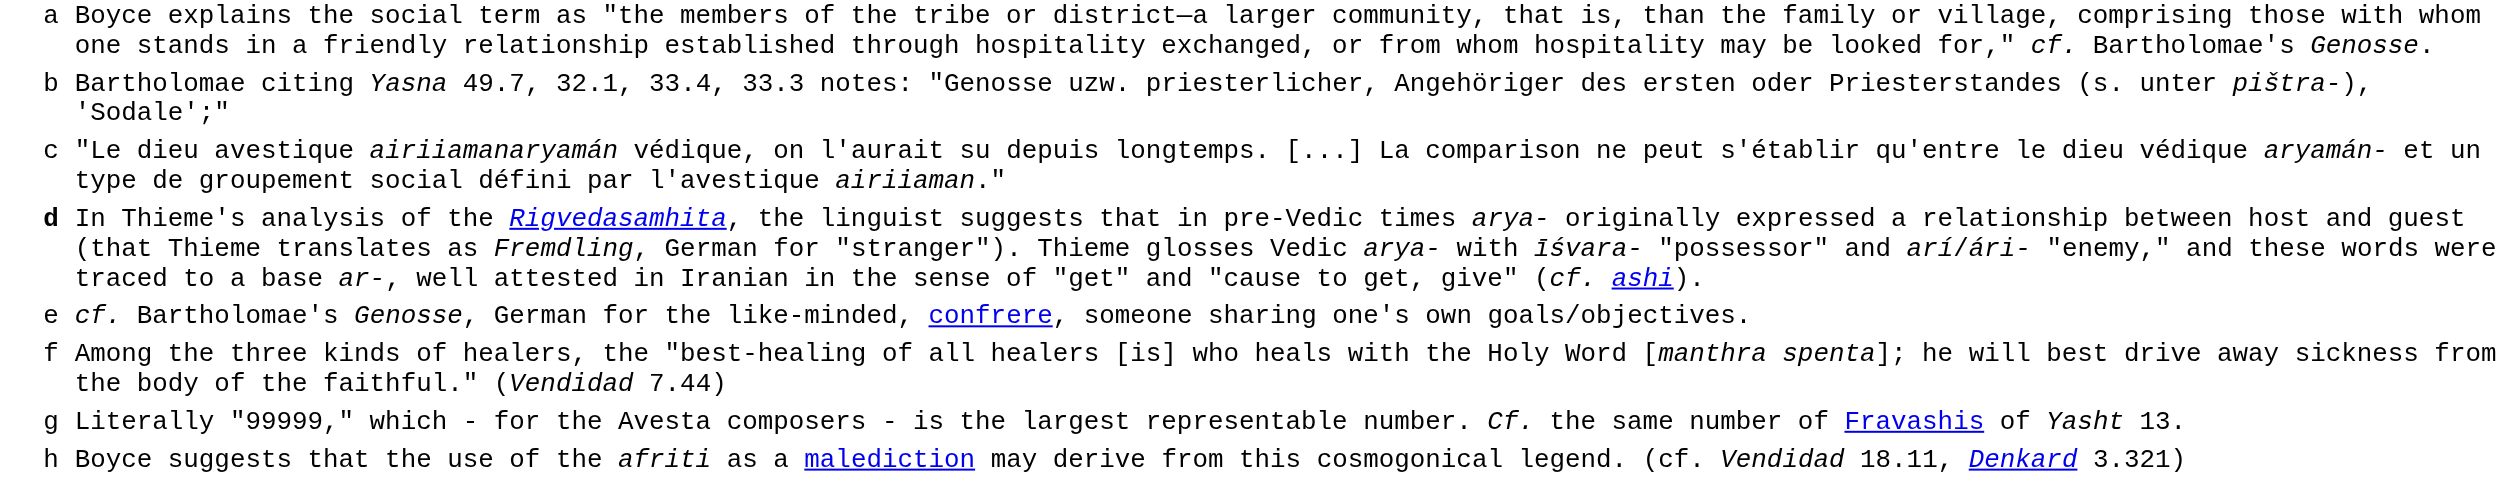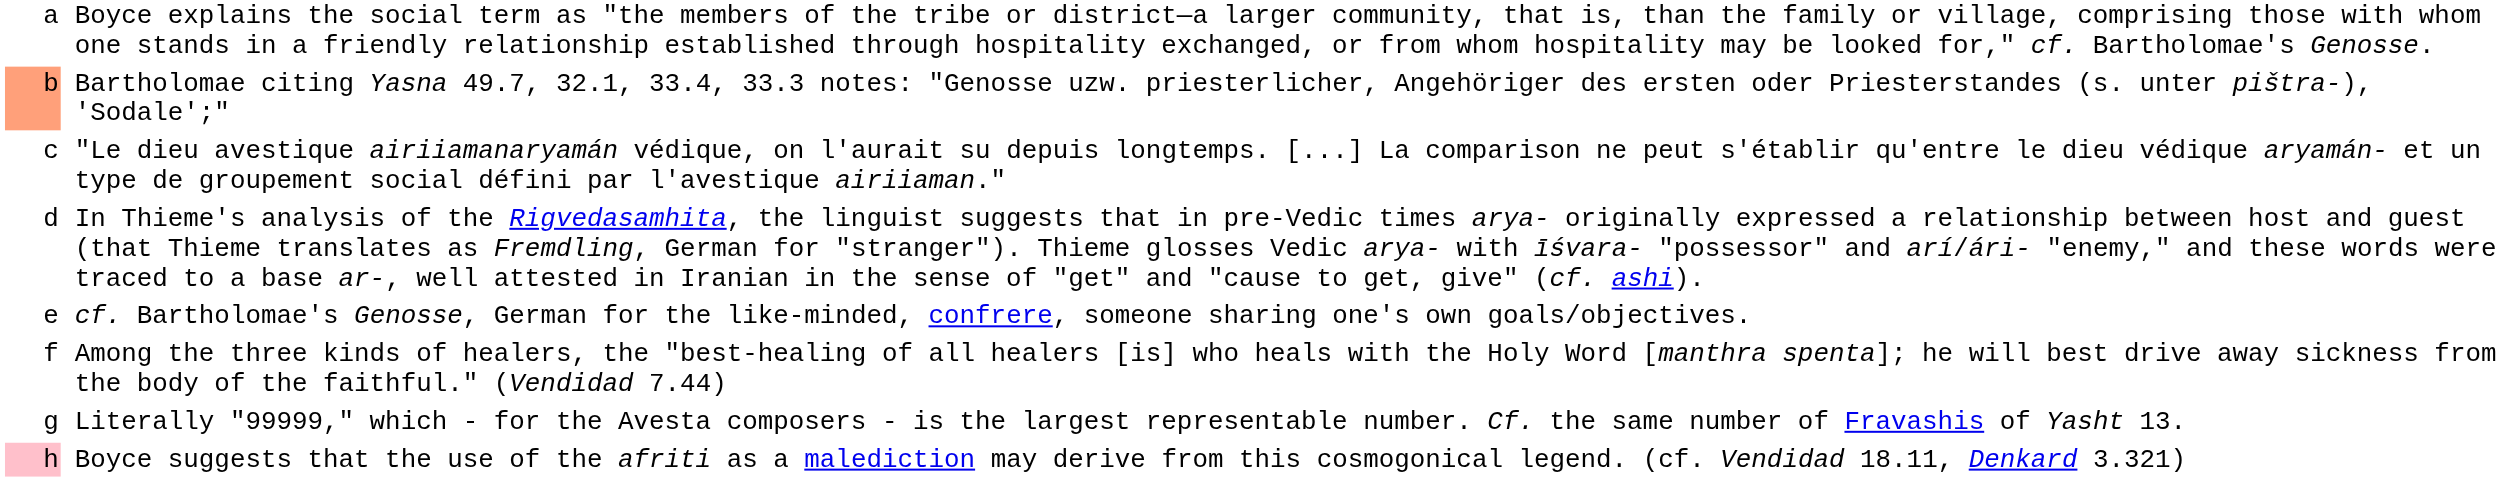row 2 | column 1: no background -> lightsalmon background
row 4 | column 1: bold -> normal
row 8 | column 1: no background -> pink background
